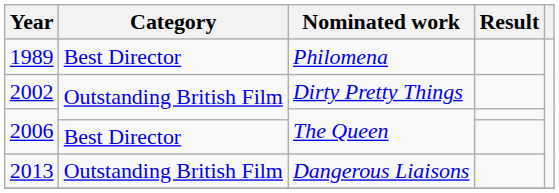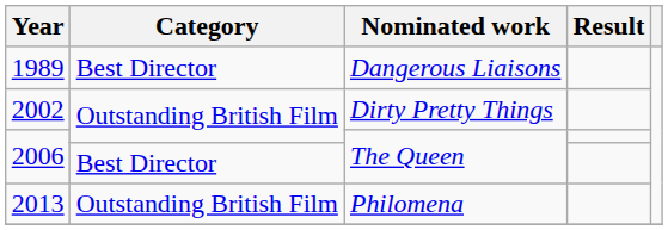1989 | Nominated work: Philomena -> Dangerous Liaisons
2013 | Nominated work: Dangerous Liaisons -> Philomena
